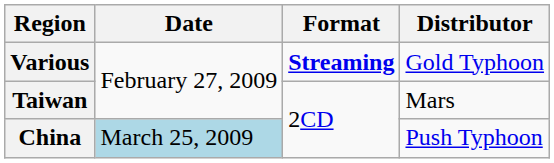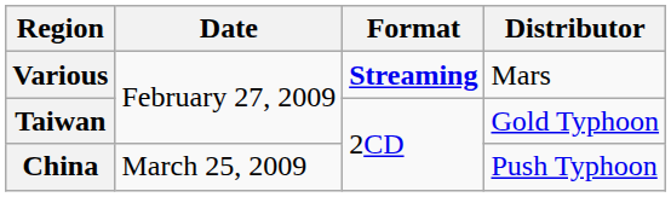Various | Distributor: Gold Typhoon -> Mars
Taiwan | Distributor: Mars -> Gold Typhoon
China | Date: lightblue background -> no background
